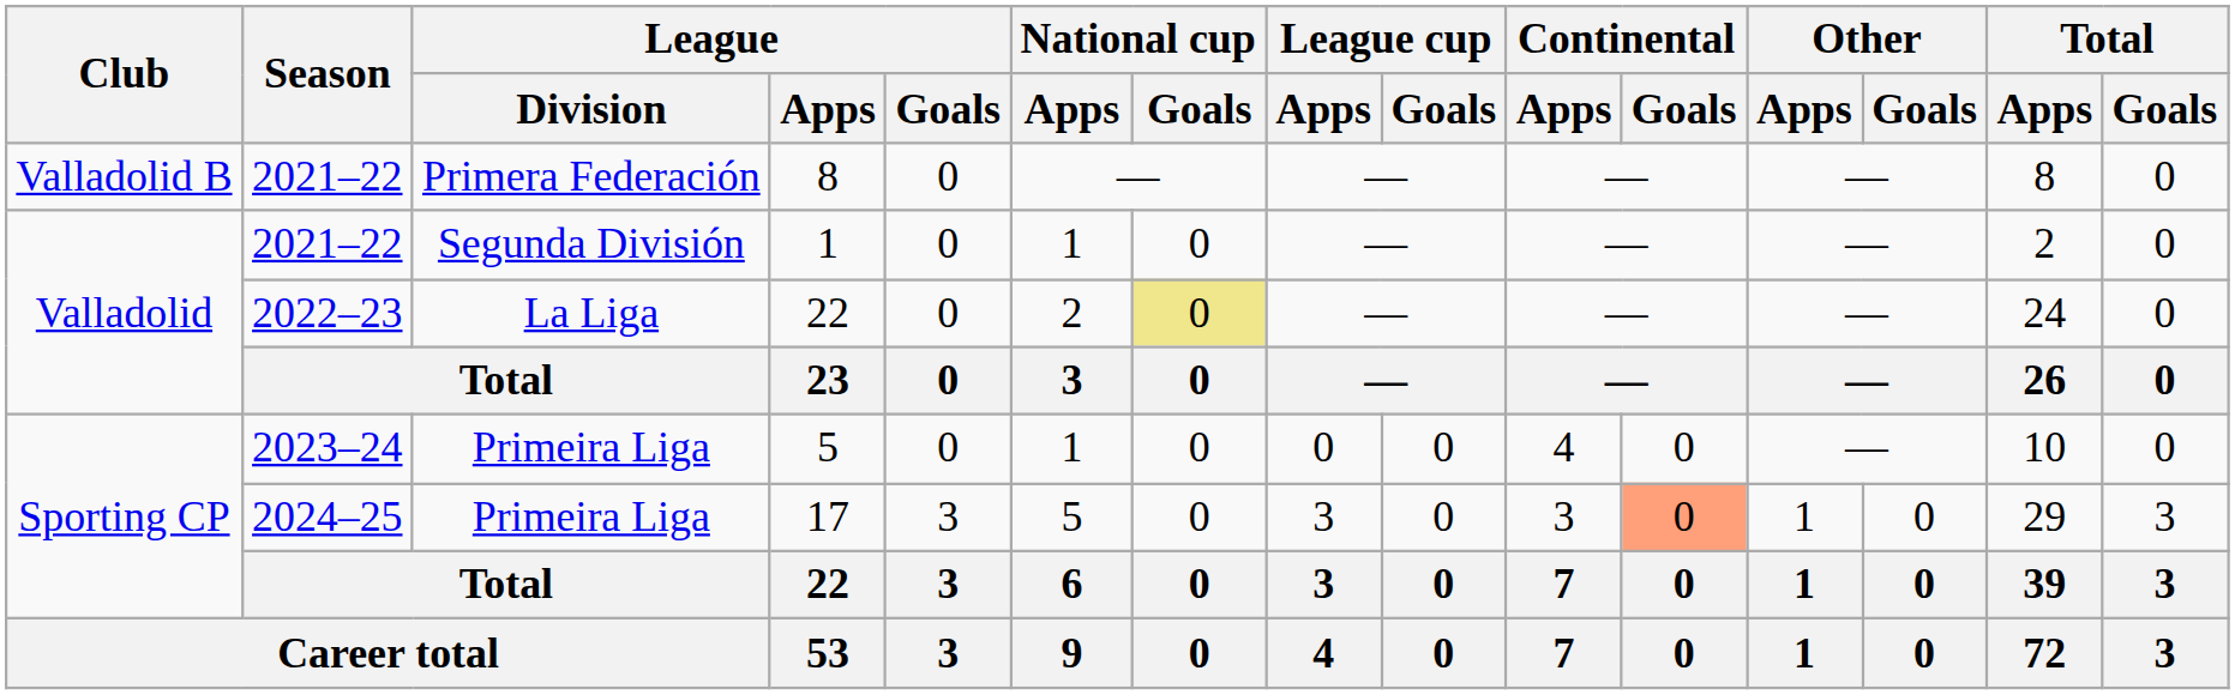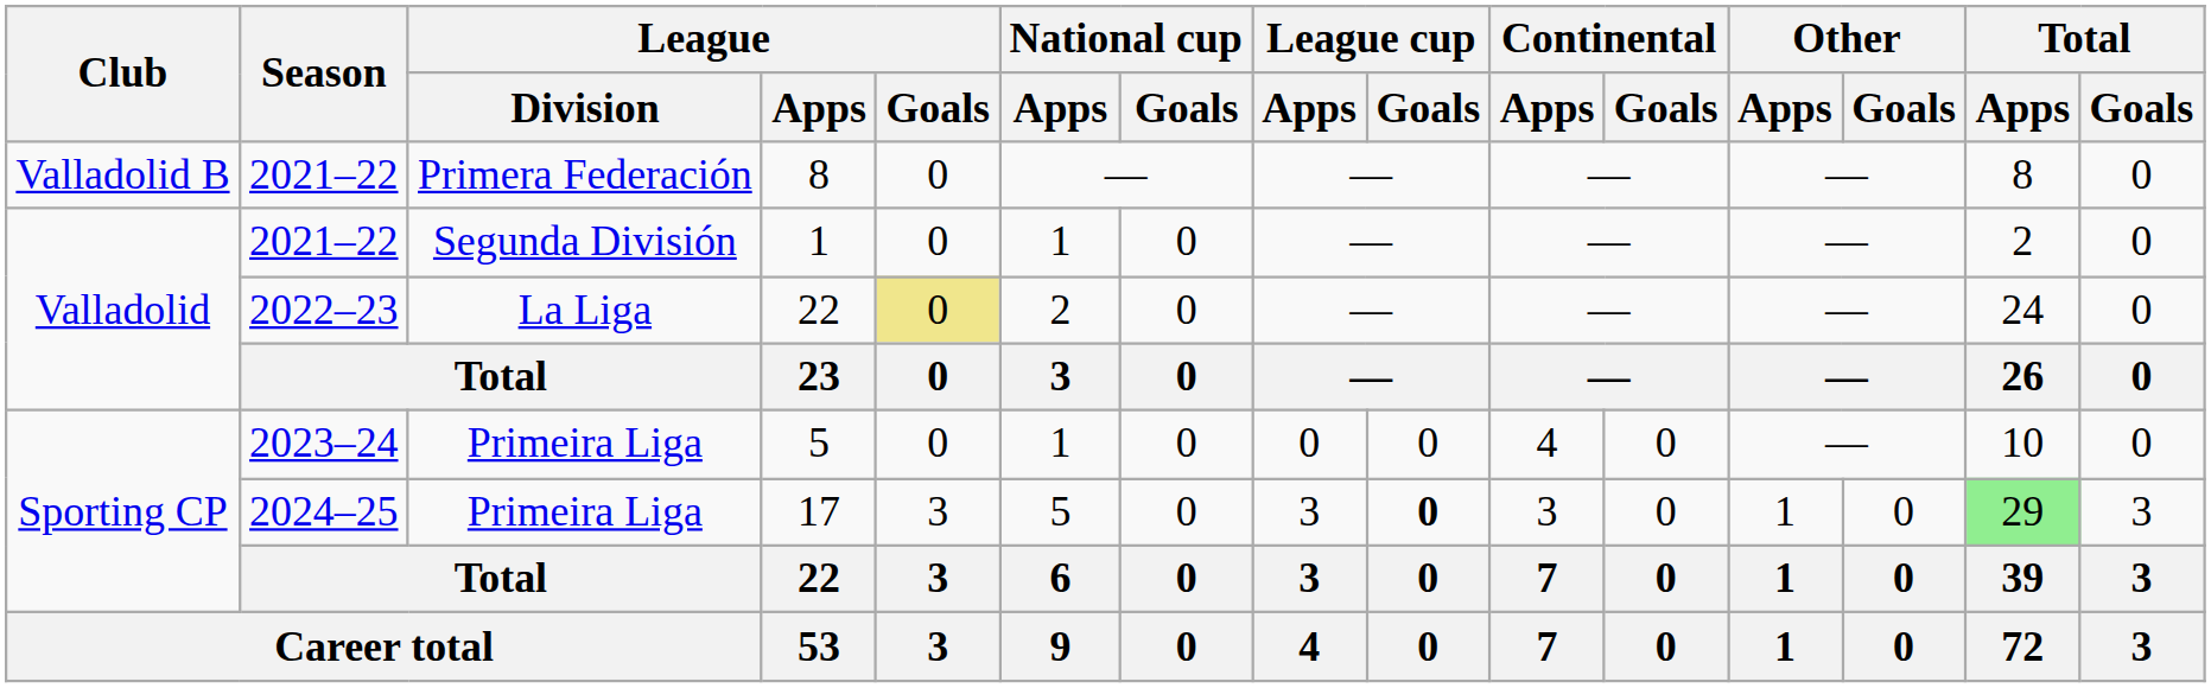2022–23 / 22 | League / Goals: no background -> khaki background
2022–23 / 22 | National cup / Goals: khaki background -> no background
17 | League cup / Goals: normal -> bold
17 | Continental / Goals: lightsalmon background -> no background
17 | Total / Apps: no background -> lightgreen background
